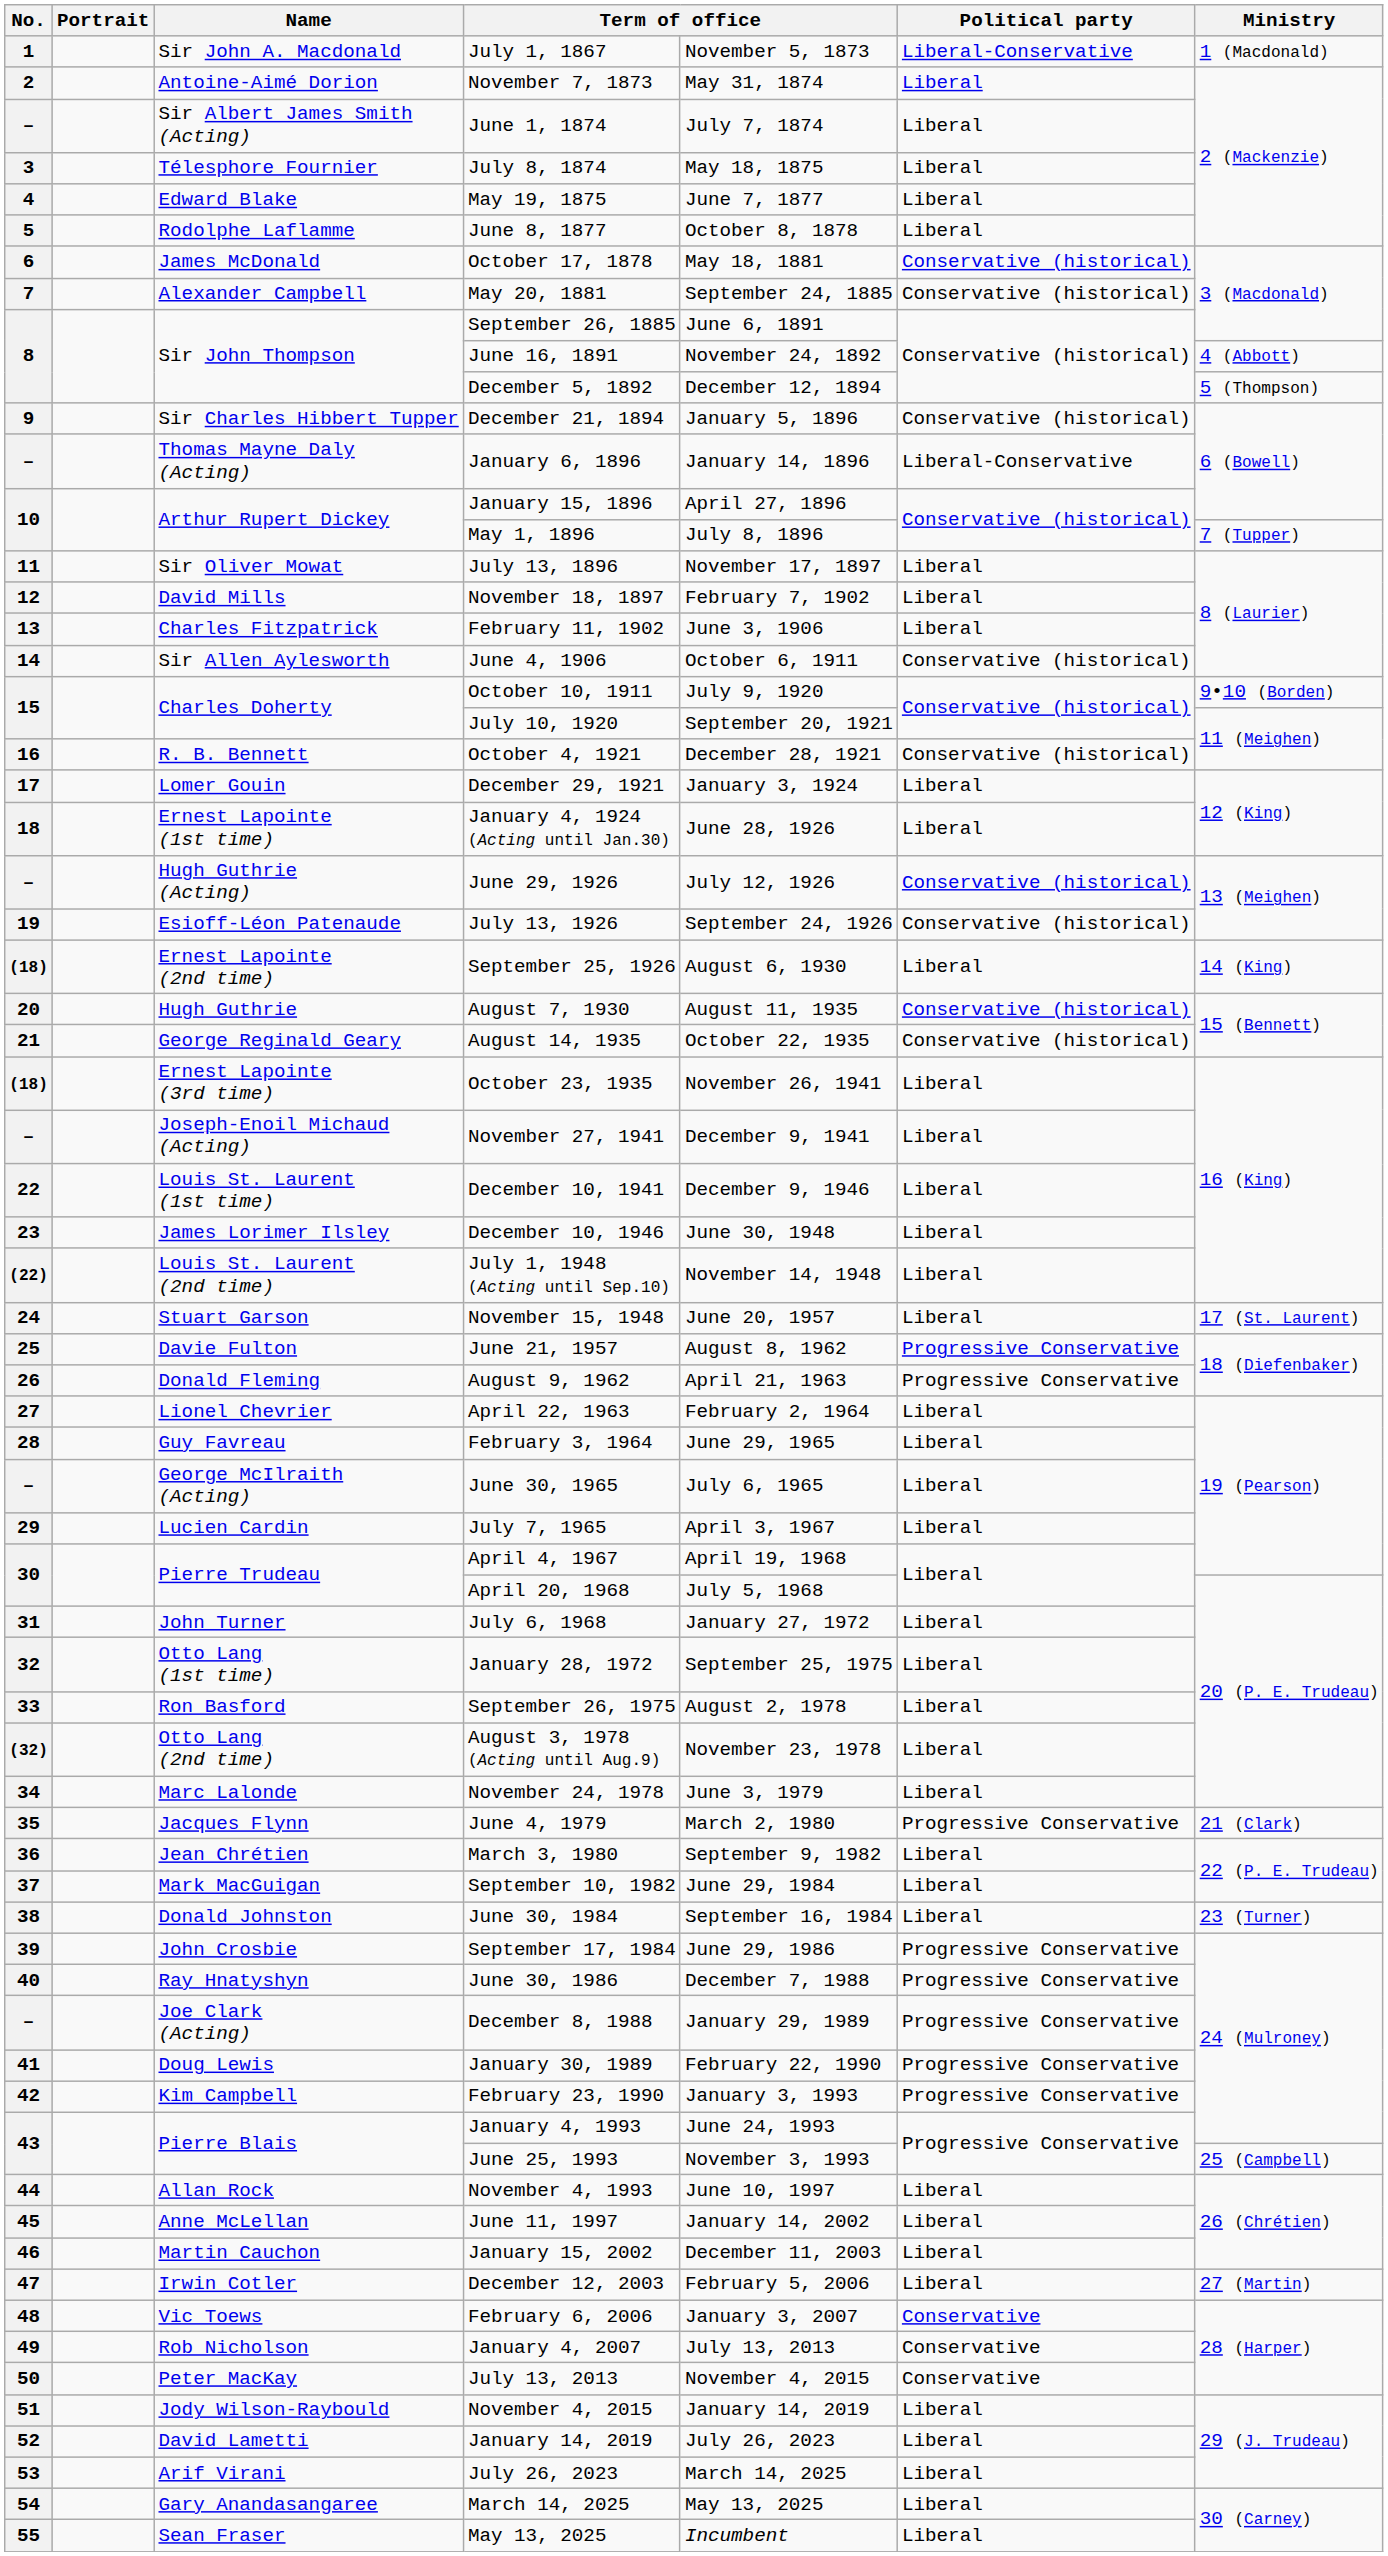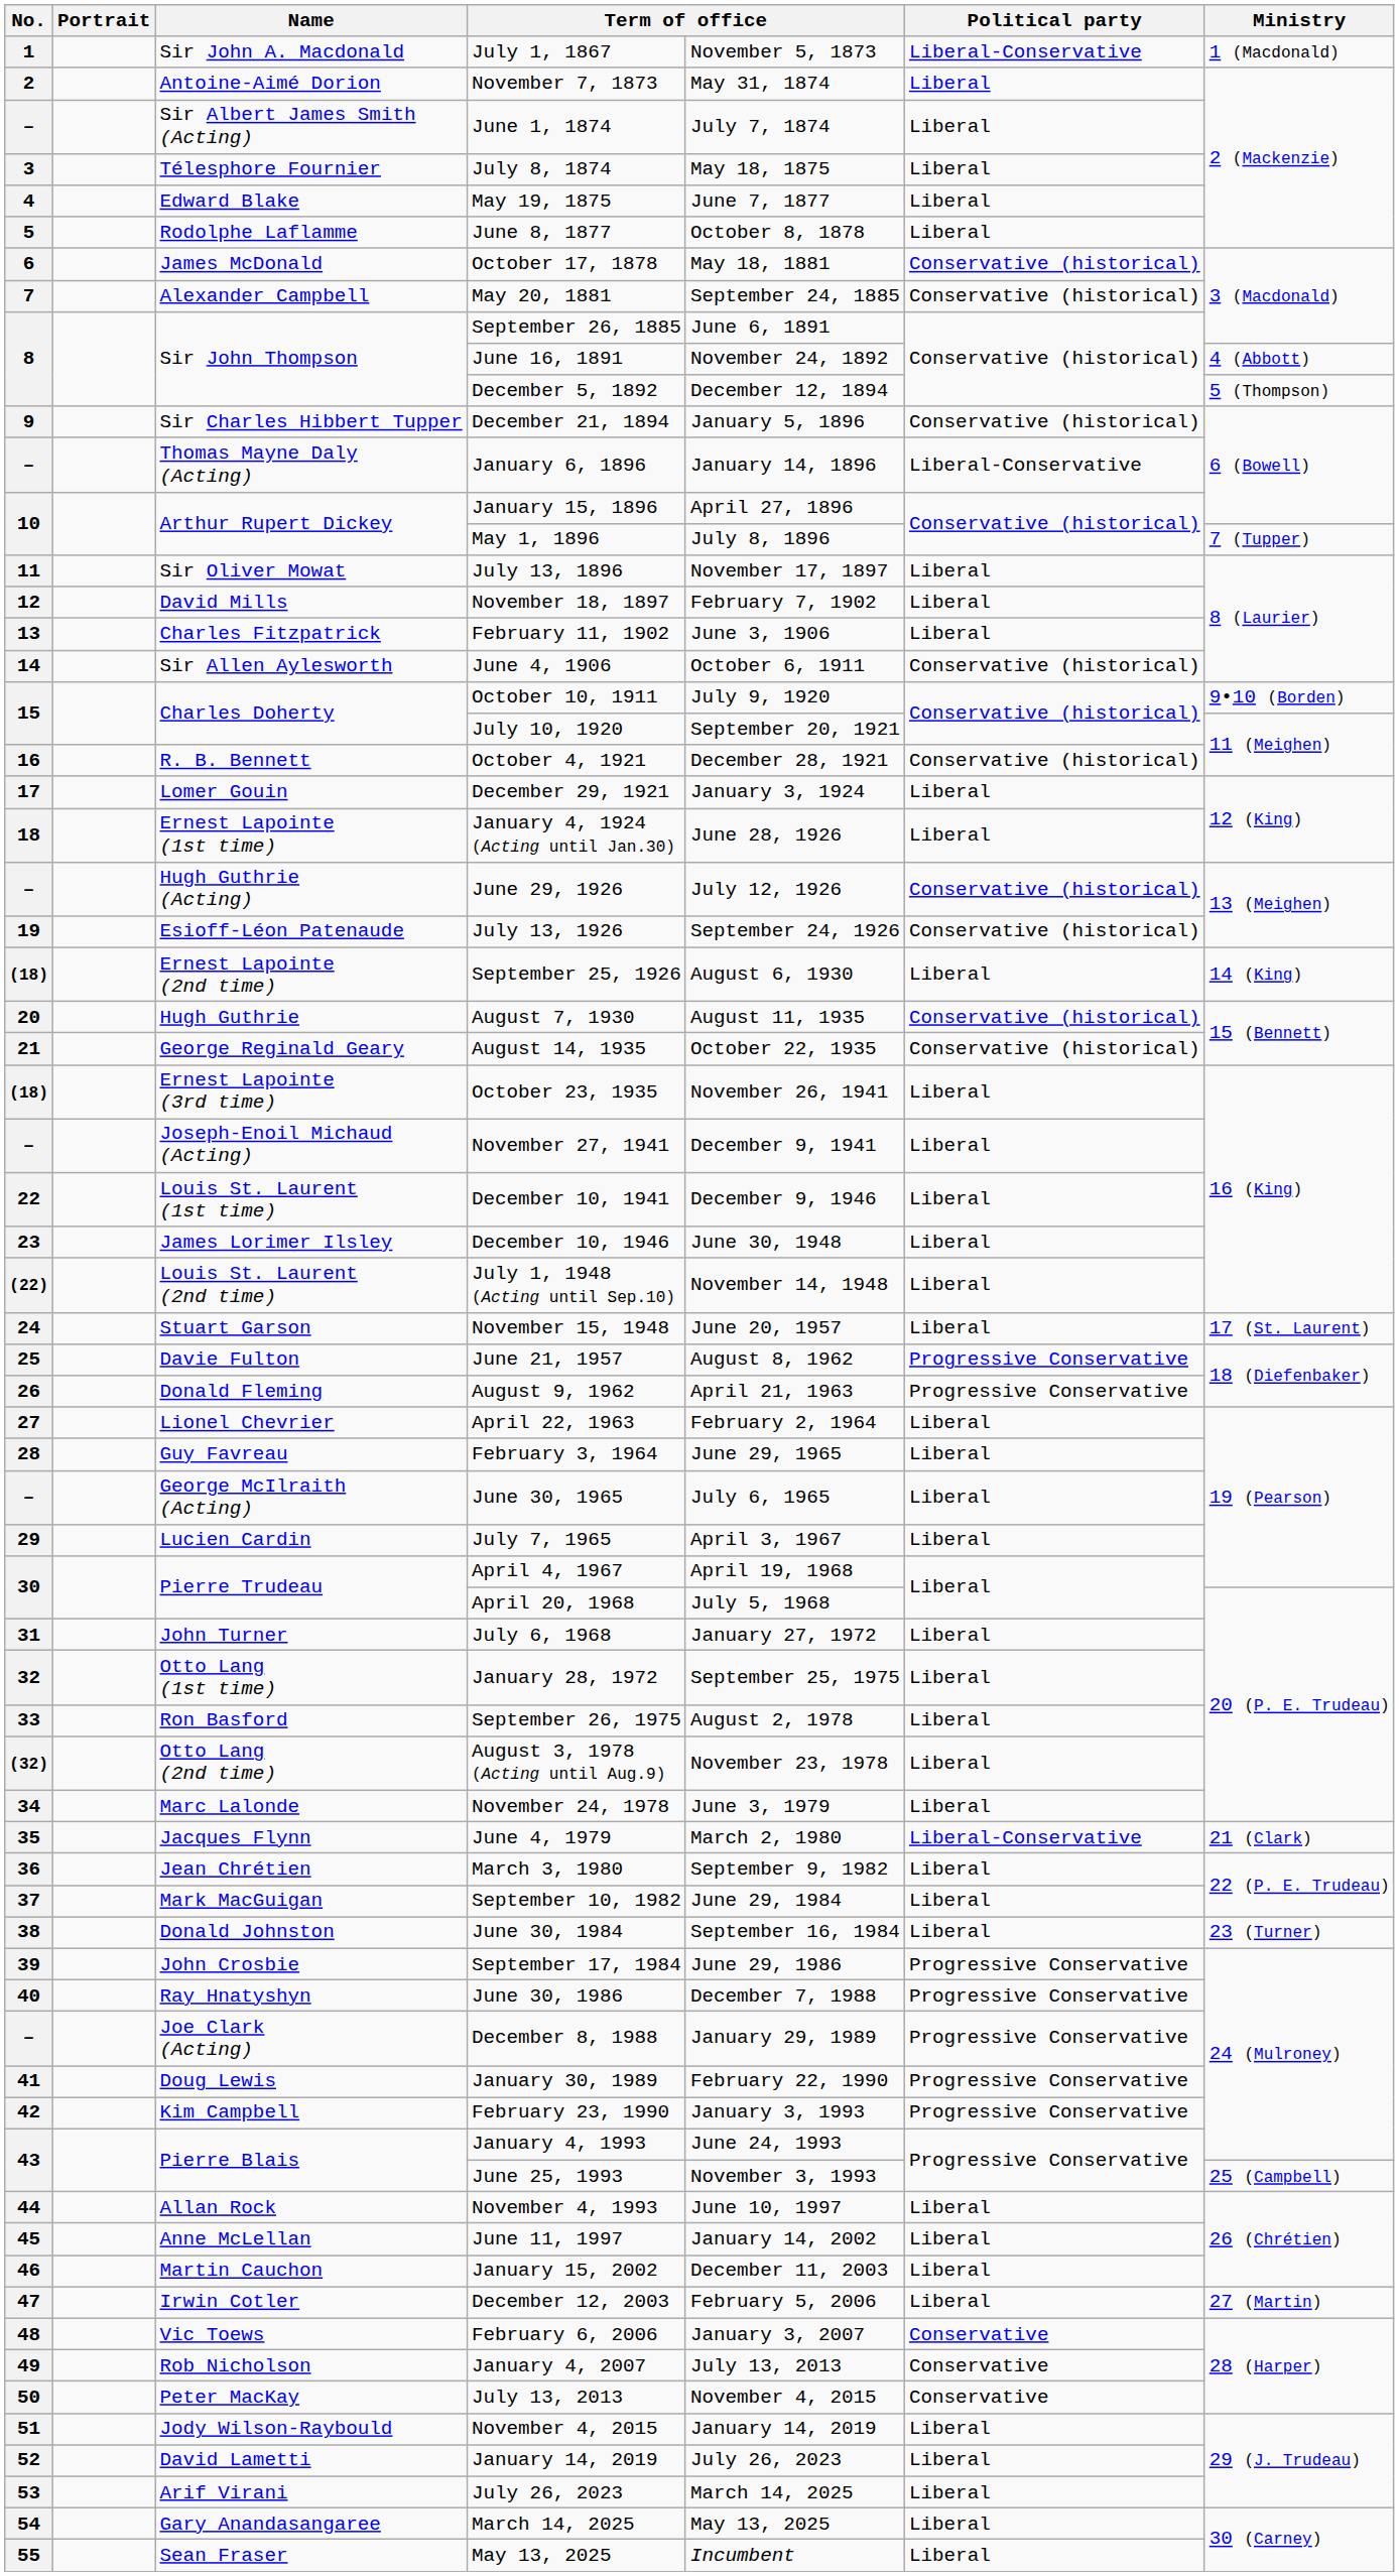June 4, 1979 | Political party: Progressive Conservative -> Liberal-Conservative
